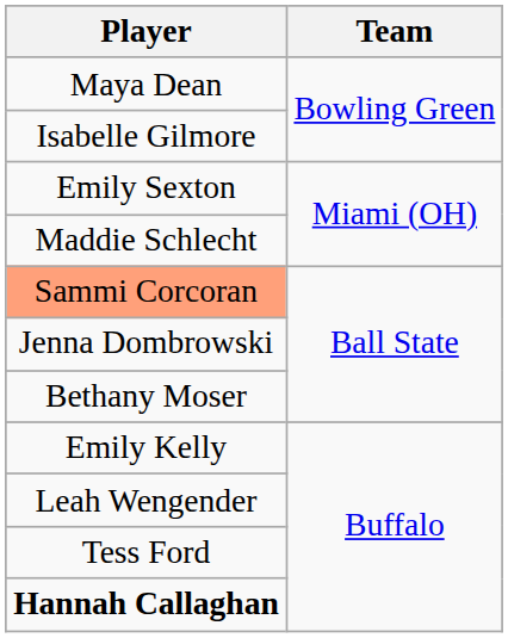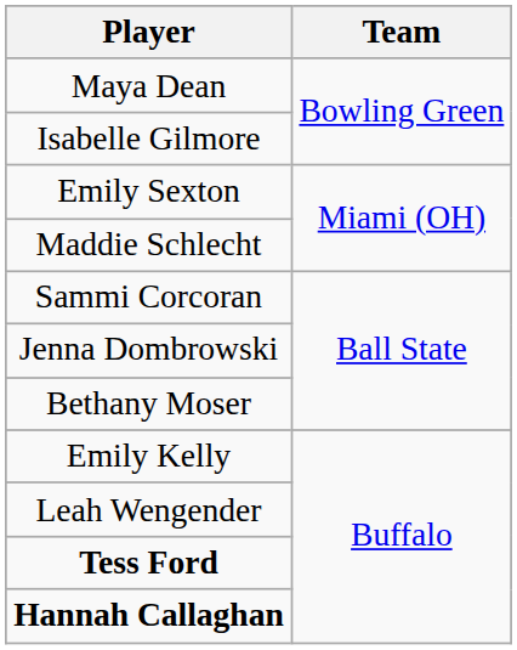Sammi Corcoran | Player: lightsalmon background -> no background
Tess Ford | Player: normal -> bold
